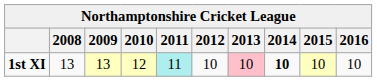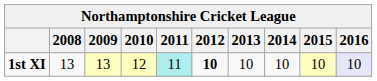1st XI | 2012: normal -> bold
1st XI | 2013: pink background -> no background
1st XI | 2014: bold -> normal
1st XI | 2016: no background -> lavender background
